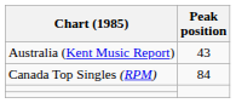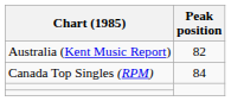row 2 | Peak position: 43 -> 82
